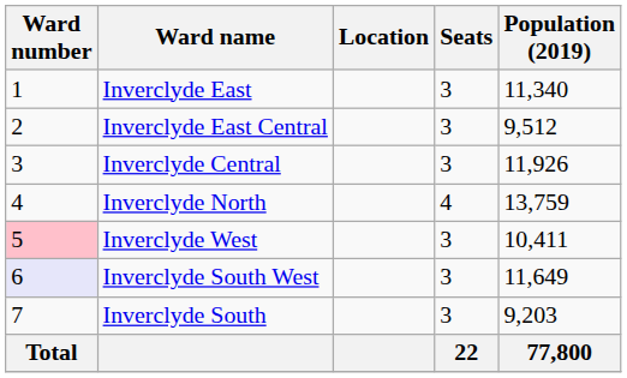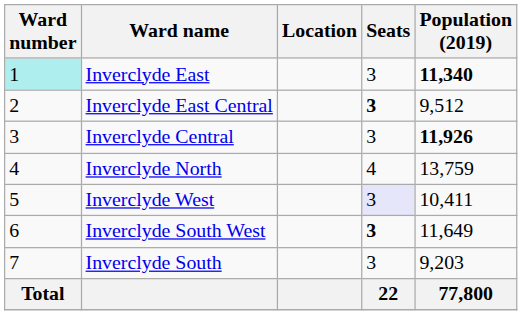Inverclyde East | Ward number: no background -> paleturquoise background
Inverclyde East | Population (2019): normal -> bold
Inverclyde East Central | Seats: normal -> bold
Inverclyde Central | Population (2019): normal -> bold
Inverclyde West | Ward number: pink background -> no background
Inverclyde West | Seats: no background -> lavender background
Inverclyde South West | Ward number: lavender background -> no background
Inverclyde South West | Seats: normal -> bold
